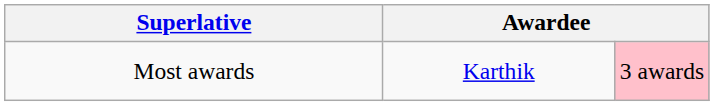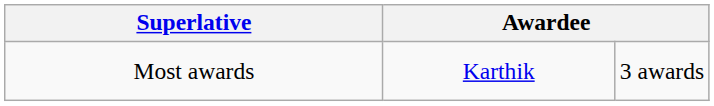Most awards | column 3: pink background -> no background
